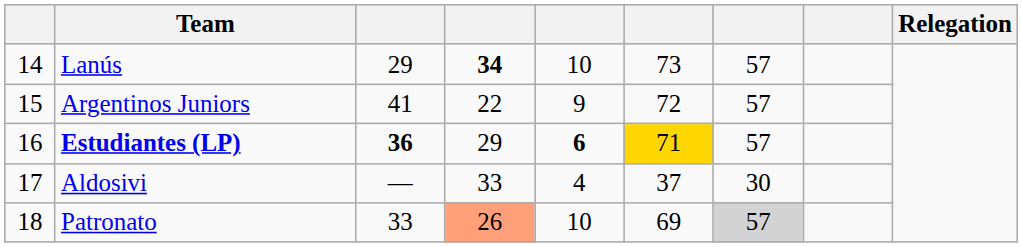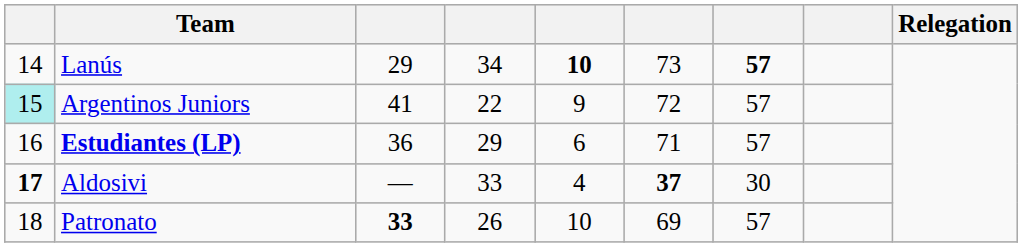Lanús | column 4: bold -> normal
Lanús | column 5: normal -> bold
Lanús | column 7: normal -> bold
Argentinos Juniors | column 1: no background -> paleturquoise background
Estudiantes (LP) | column 3: bold -> normal
Estudiantes (LP) | column 5: bold -> normal
Estudiantes (LP) | column 6: gold background -> no background
Aldosivi | column 1: normal -> bold
Aldosivi | column 6: normal -> bold
Patronato | column 3: normal -> bold
Patronato | column 4: lightsalmon background -> no background
Patronato | column 7: lightgrey background -> no background
